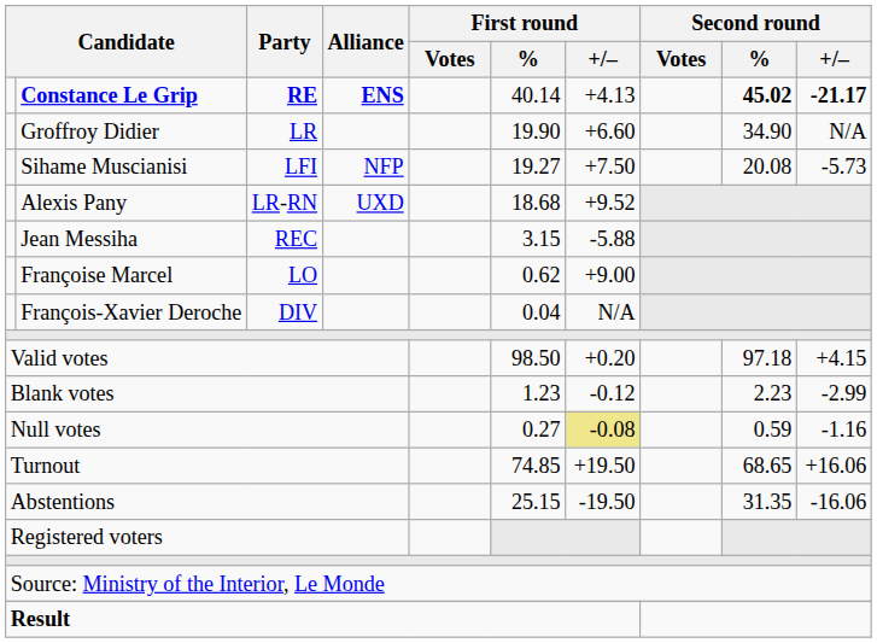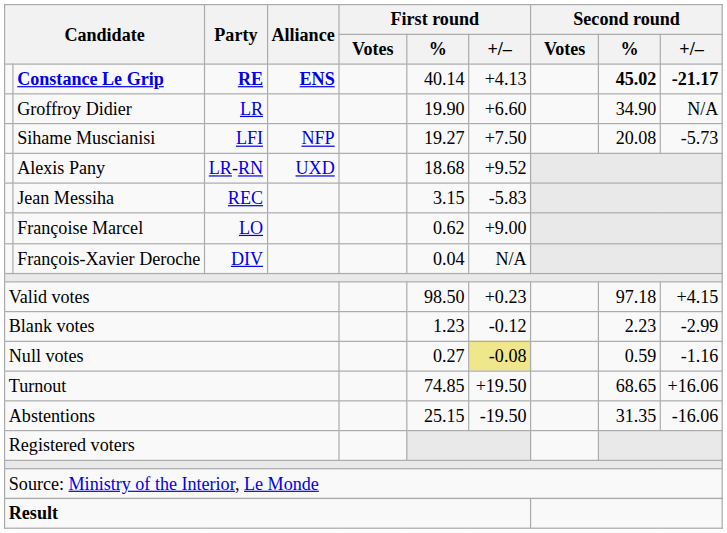Jean Messiha | First round / +/–: -5.88 -> -5.83
Valid votes | First round / +/–: +0.20 -> +0.23
